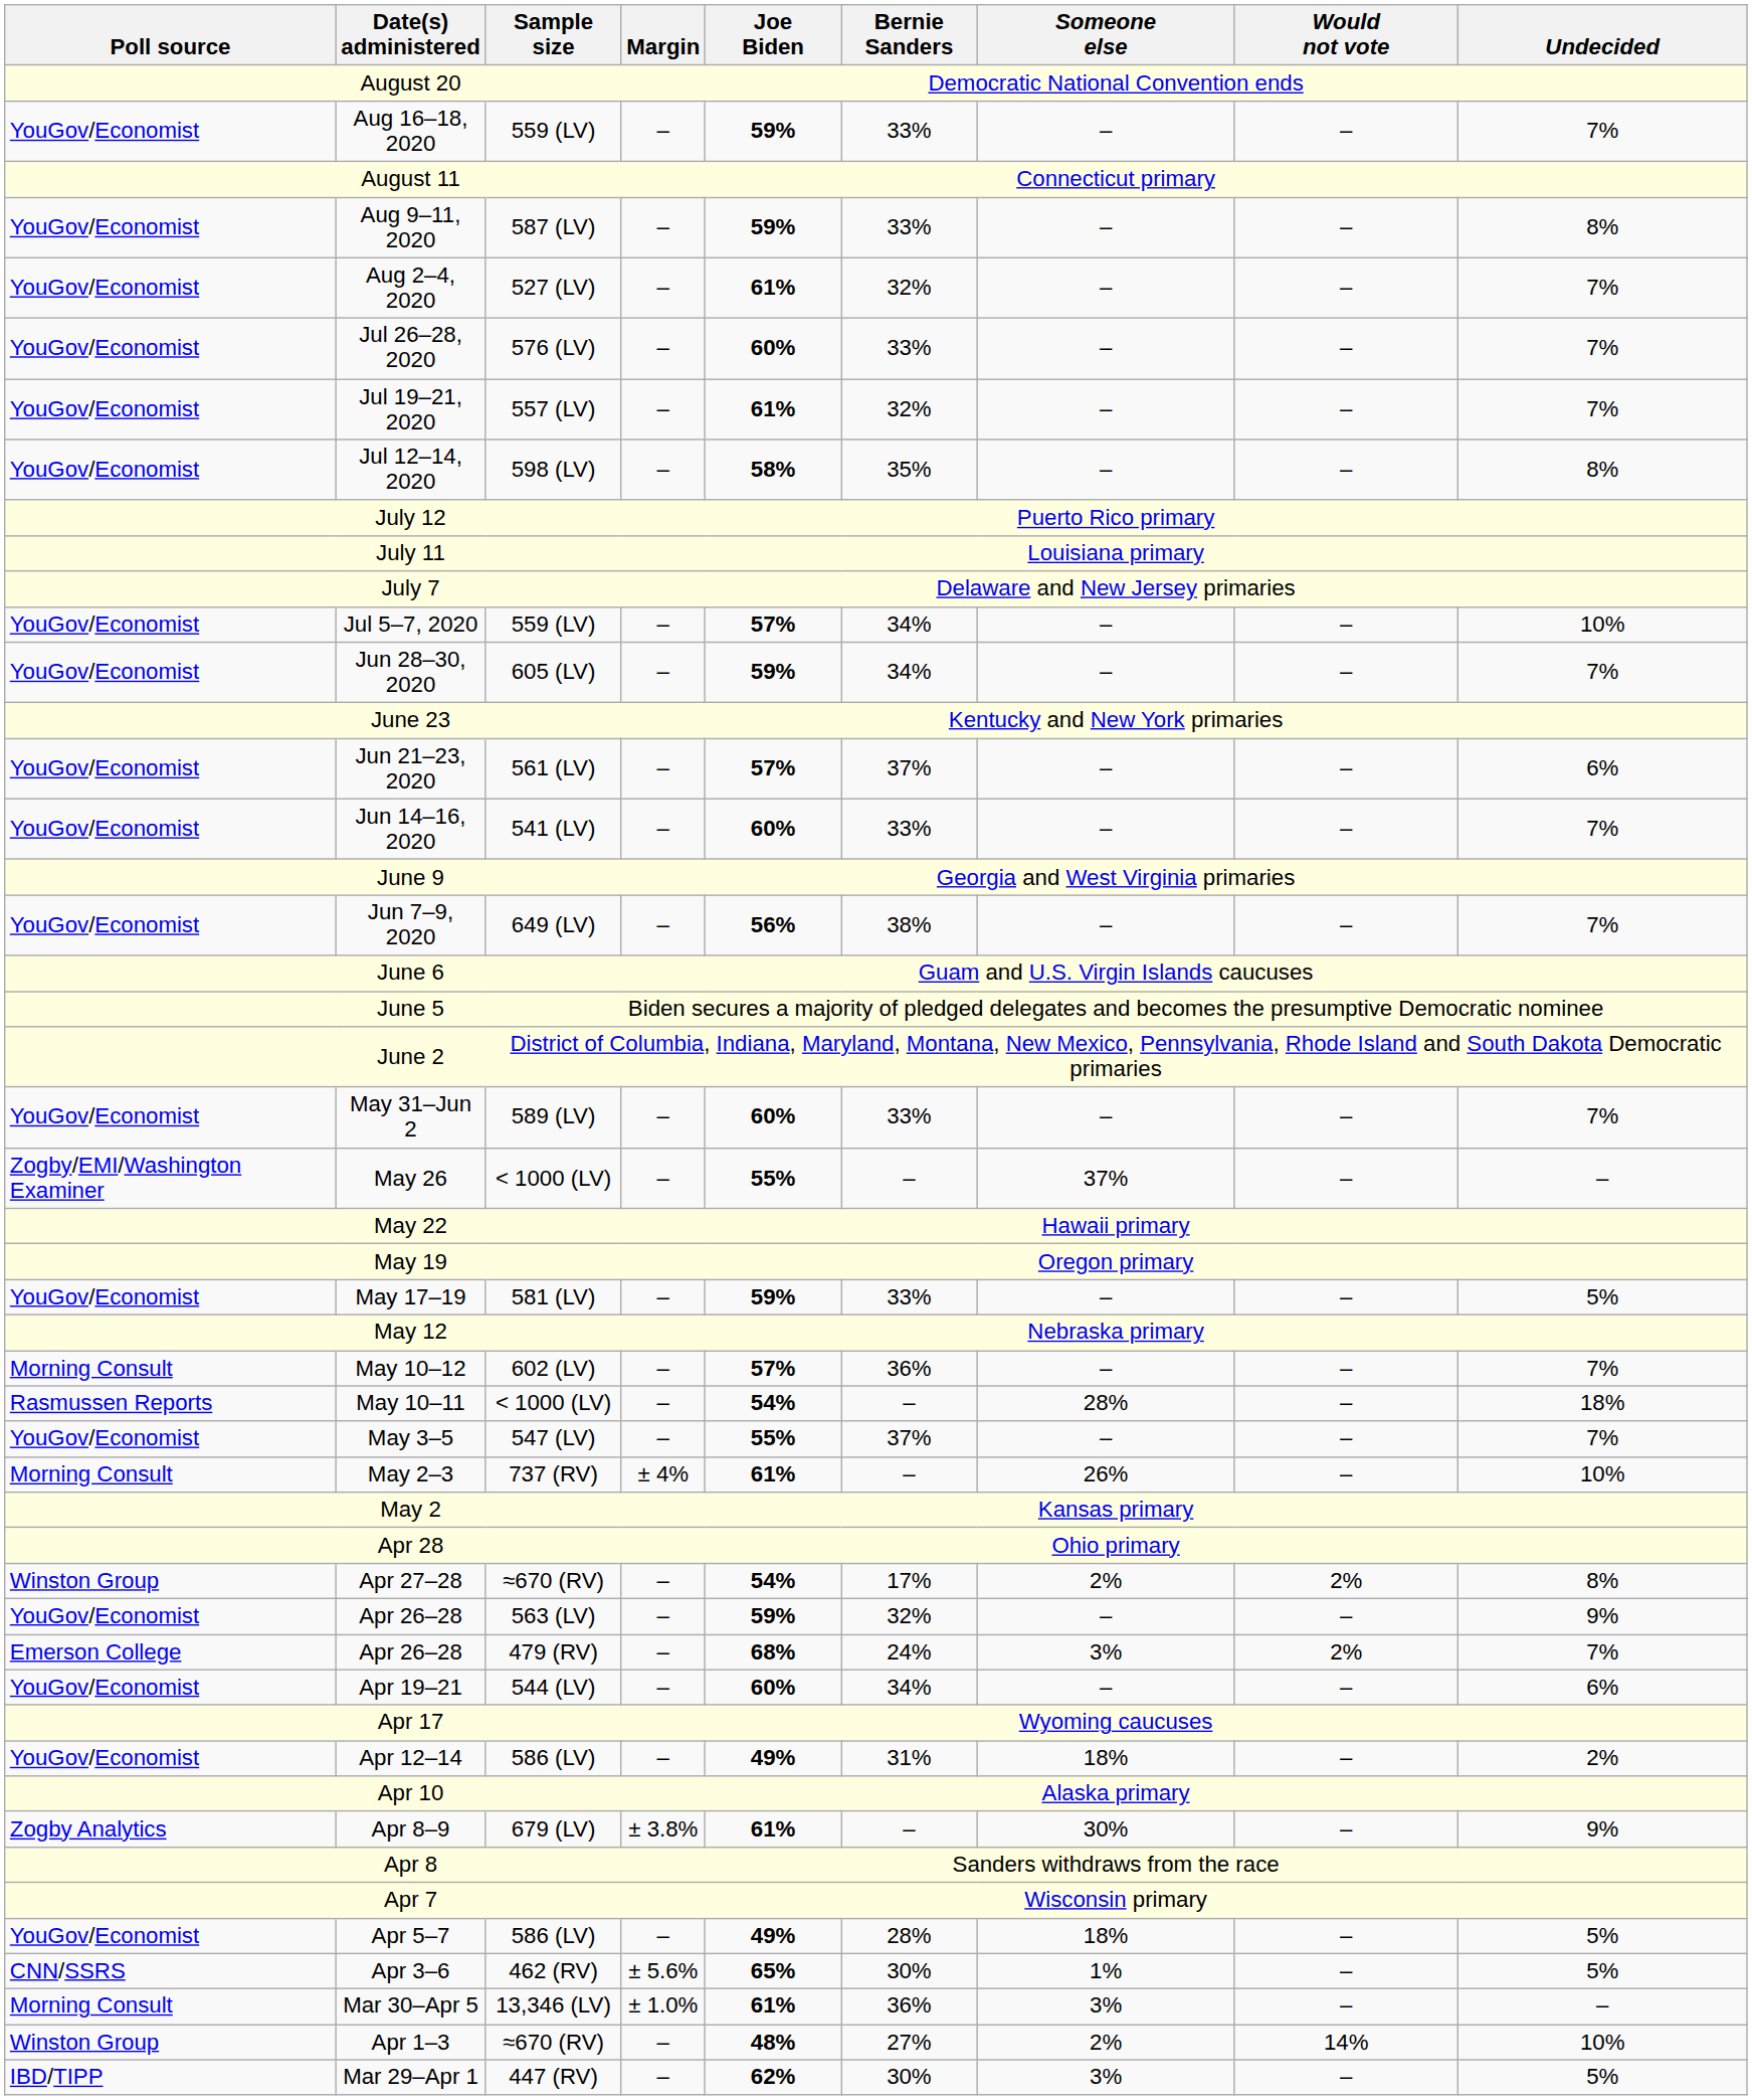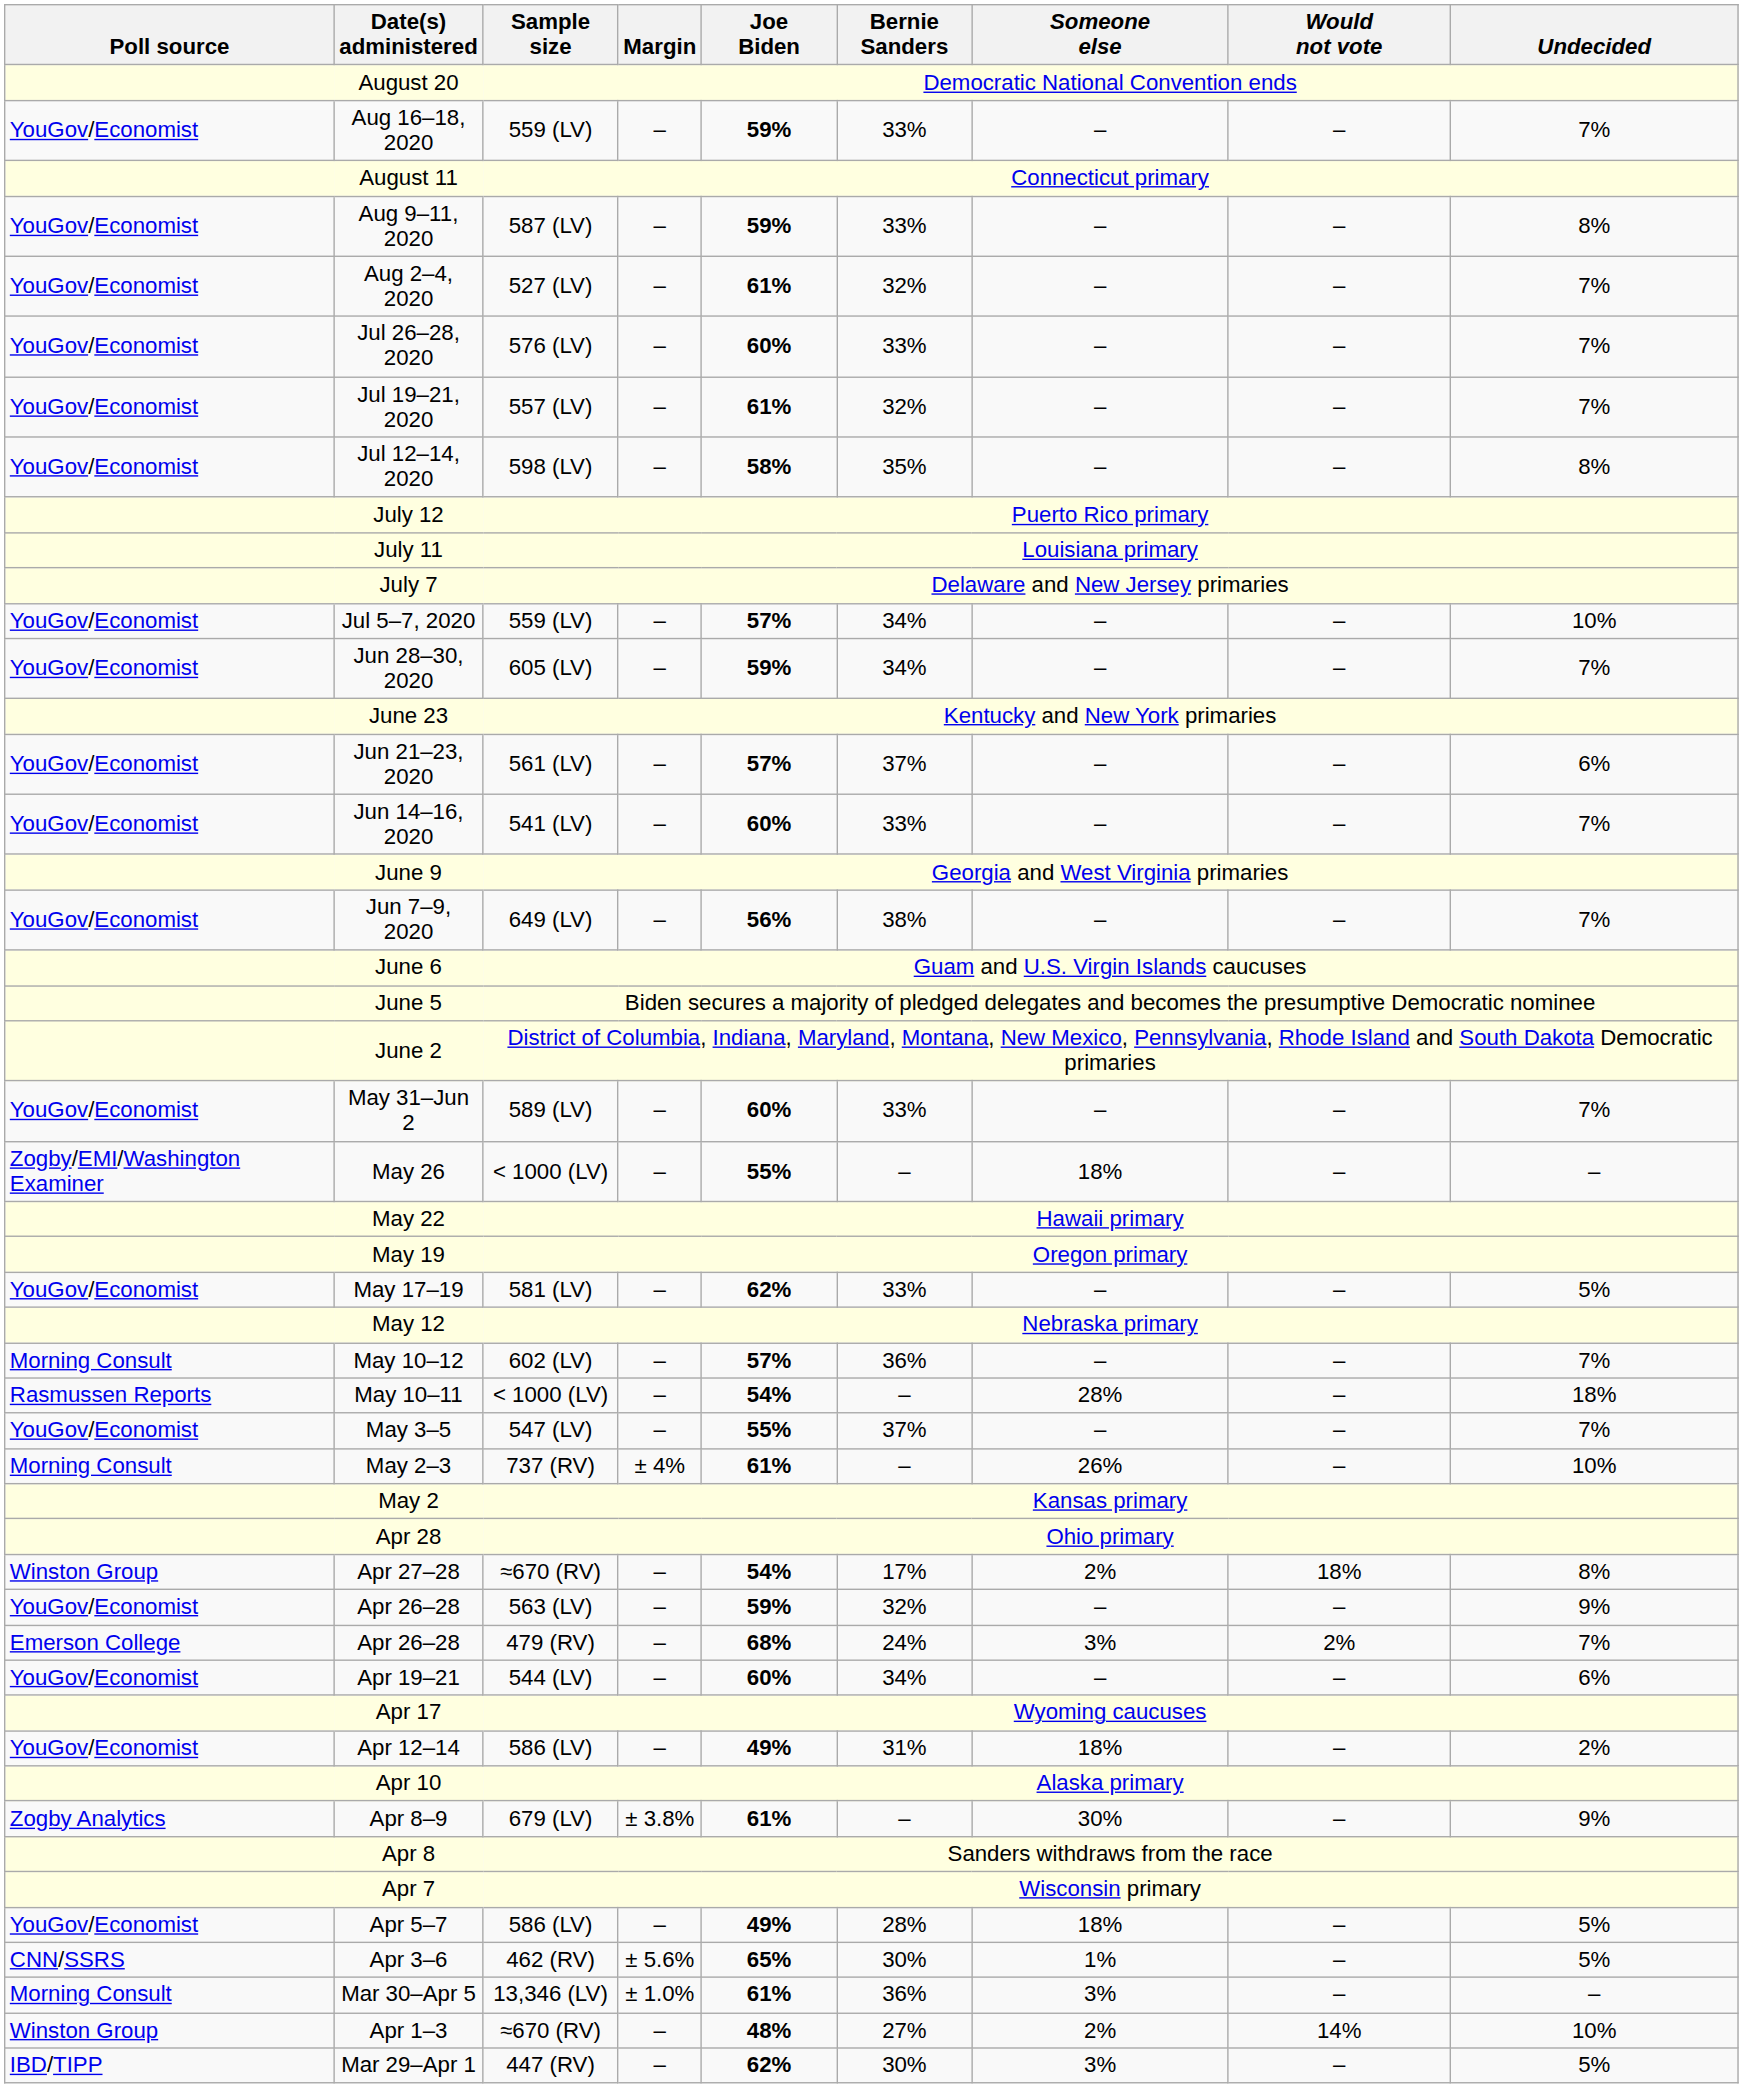May 26 | Someone else: 37% -> 18%
May 17–19 | Joe Biden: 59% -> 62%
Apr 27–28 | Would not vote: 2% -> 18%
